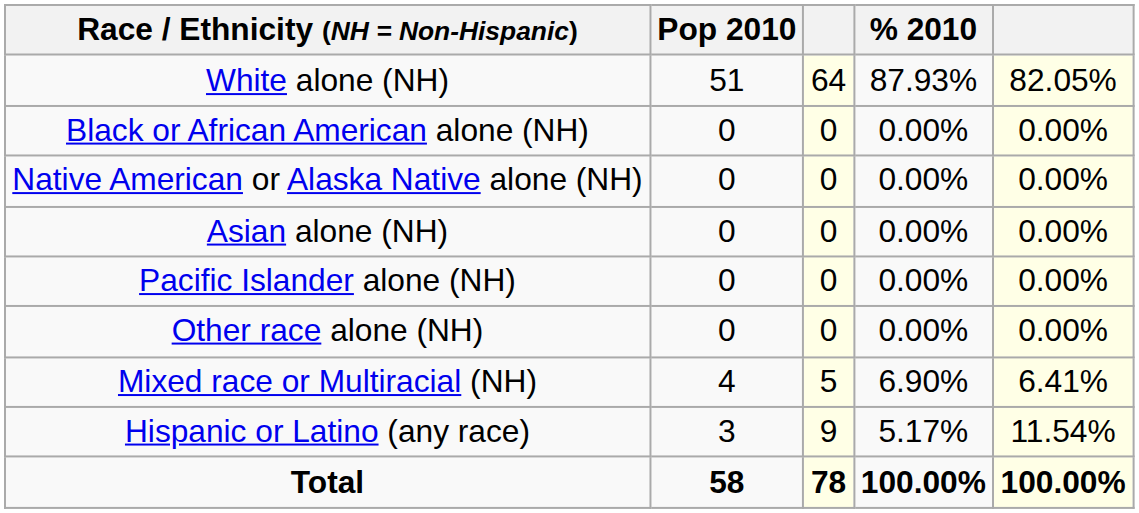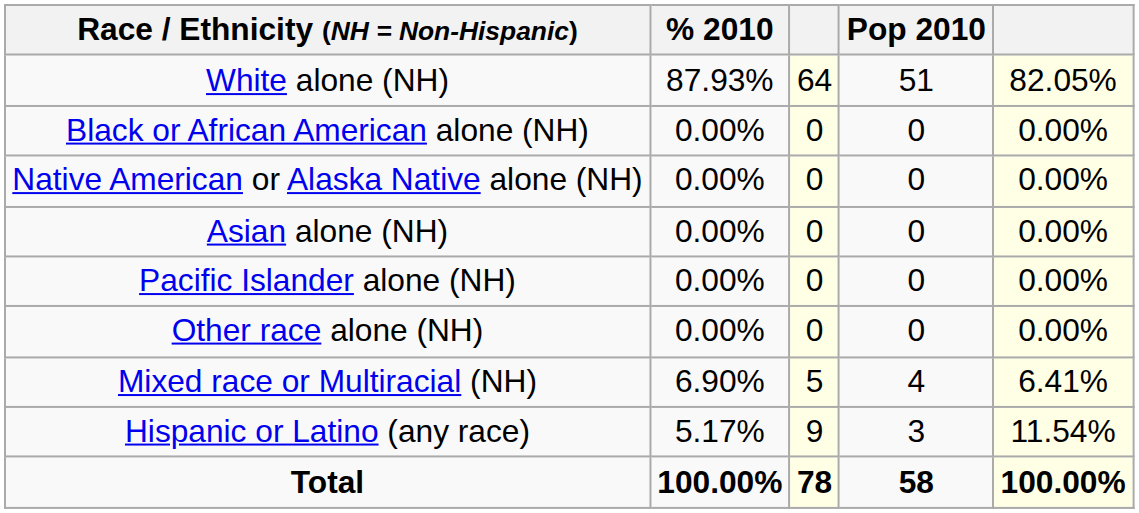columns swapped: Pop 2010 <-> % 2010
